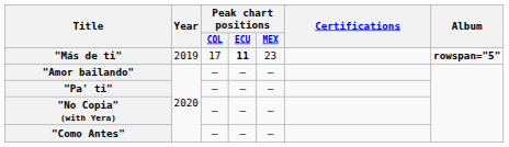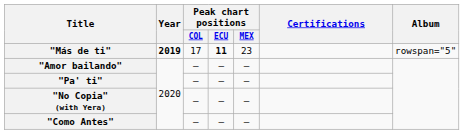"Más de ti" | Year: normal -> bold
"Más de ti" | Album: bold -> normal
